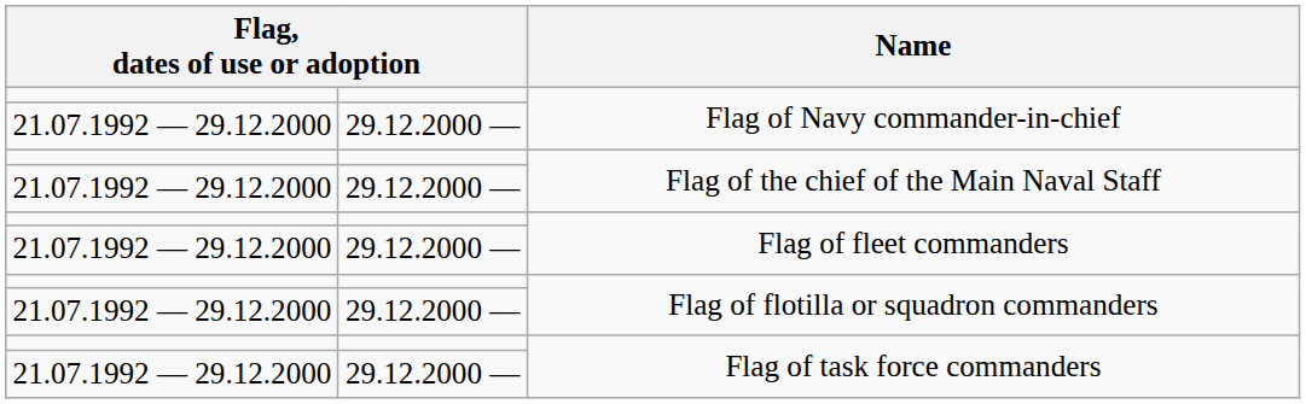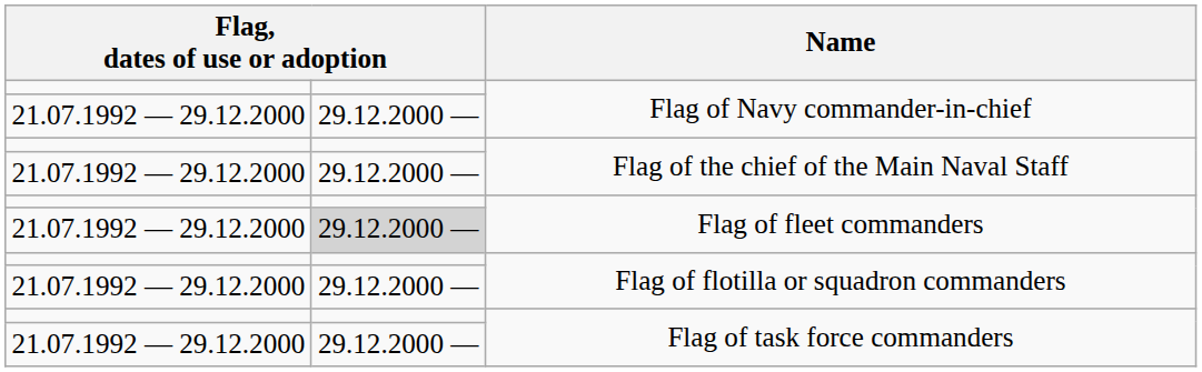21.07.1992 — 29.12.2000 / Flag of fleet commanders | column 2: no background -> lightgrey background
